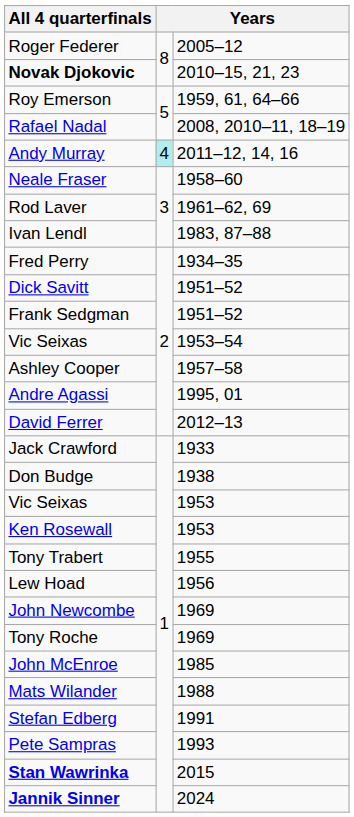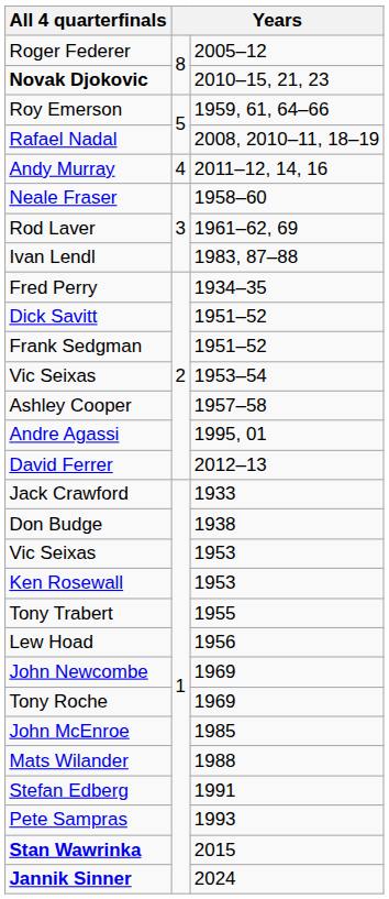Andy Murray | column 2: paleturquoise background -> no background
